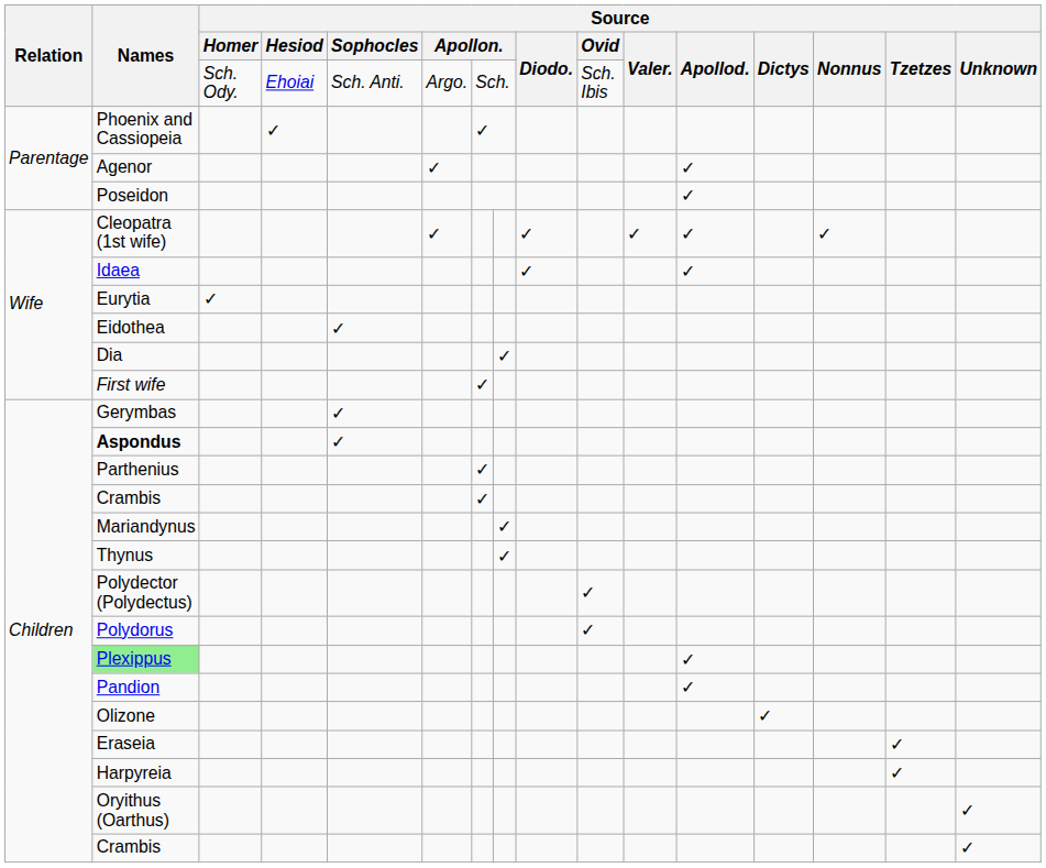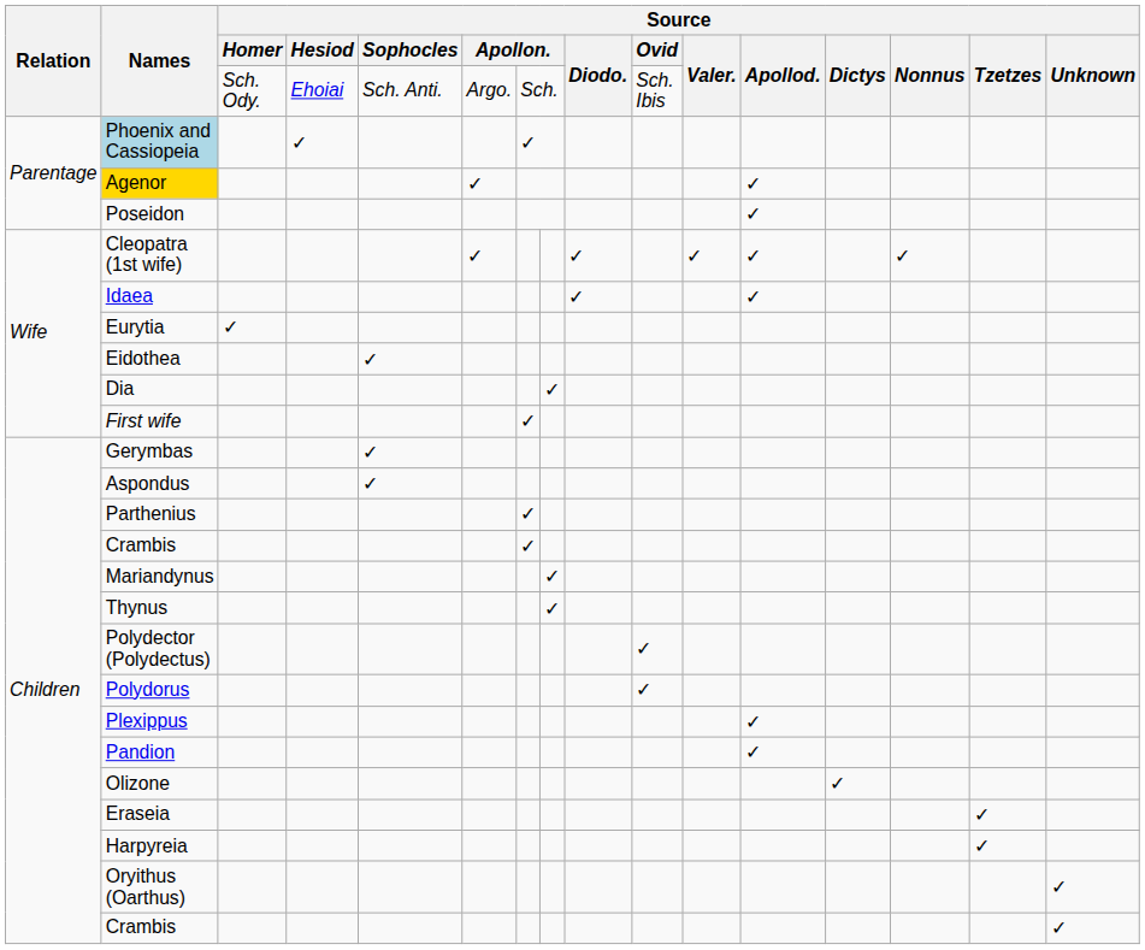Phoenix and Cassiopeia | Names: no background -> lightblue background
Agenor | Names: no background -> gold background
Aspondus | Names: bold -> normal
Plexippus | Names: lightgreen background -> no background
